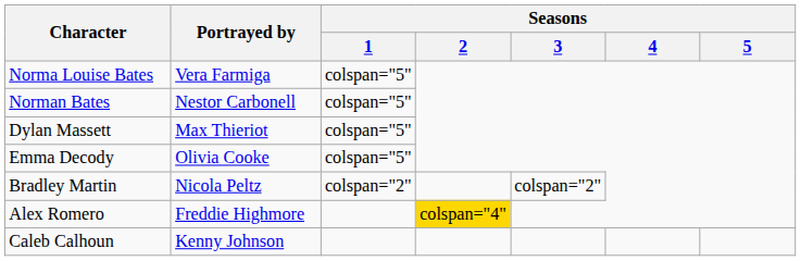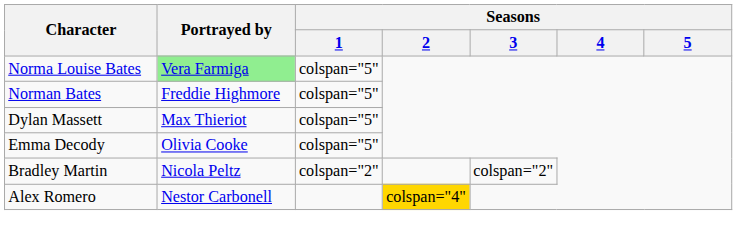Norma Louise Bates | Portrayed by: no background -> lightgreen background
Norman Bates | Portrayed by: Nestor Carbonell -> Freddie Highmore
Alex Romero | Portrayed by: Freddie Highmore -> Nestor Carbonell
- row: Caleb Calhoun | Kenny Johnson
